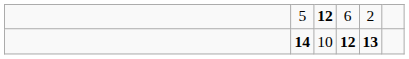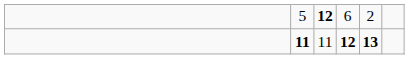row 2 | column 2: 14 -> 11
row 2 | column 3: 10 -> 11
